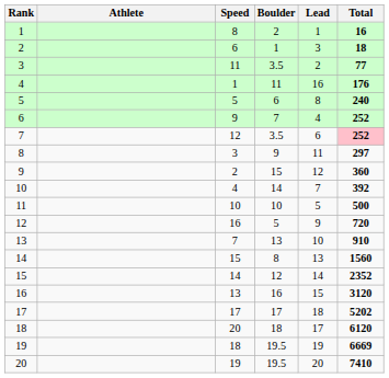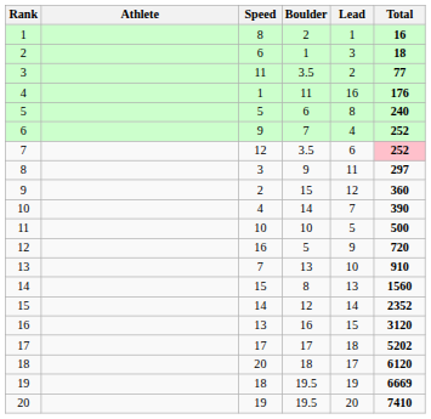row 11 | Total: 392 -> 390
